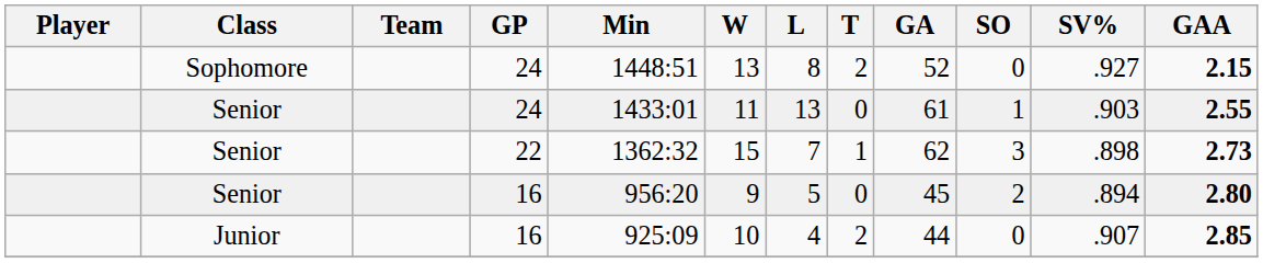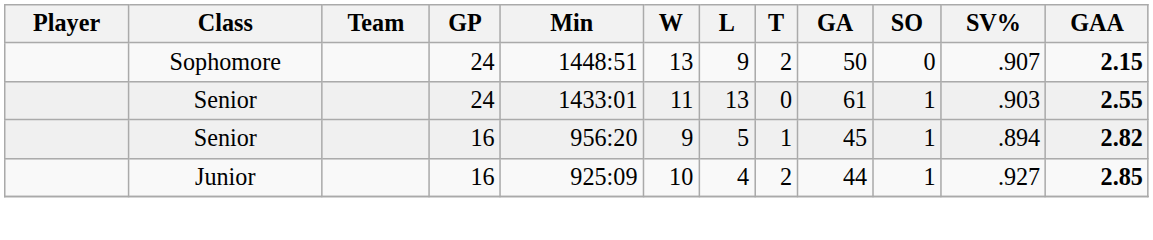Sophomore | L: 8 -> 9
Sophomore | GA: 52 -> 50
Sophomore | SV%: .927 -> .907
- row: Senior | 22 | 1362:32 | 15 | 7 | 1 | 62 | 3 | .898 | 2.73
Senior / 16 | T: 0 -> 1
Senior / 16 | SO: 2 -> 1
Senior / 16 | GAA: 2.80 -> 2.82
Junior | SO: 0 -> 1
Junior | SV%: .907 -> .927
